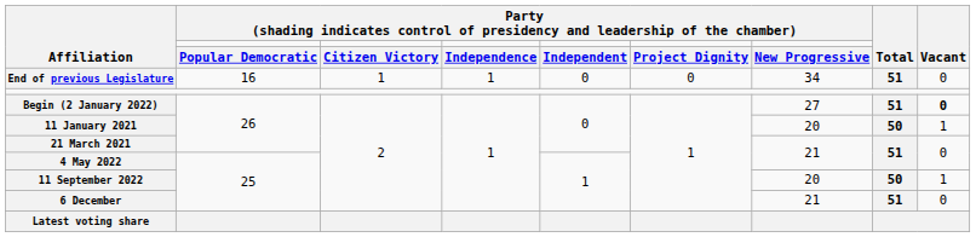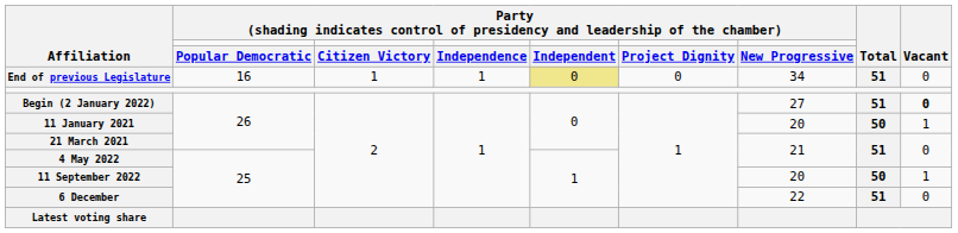End of previous Legislature | column 5: no background -> khaki background
6 December | column 7: 21 -> 22
